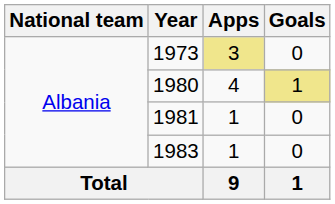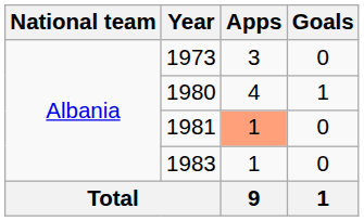1973 | Apps: khaki background -> no background
1980 | Goals: khaki background -> no background
1981 | Apps: no background -> lightsalmon background
